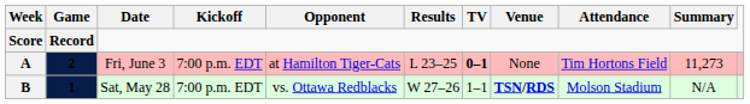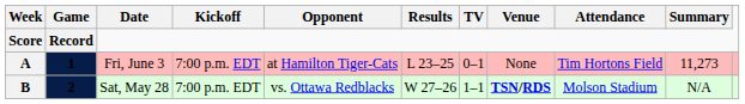A | Game / Record: 2 -> 1
A | TV: bold -> normal
B | Game / Record: 1 -> 2
